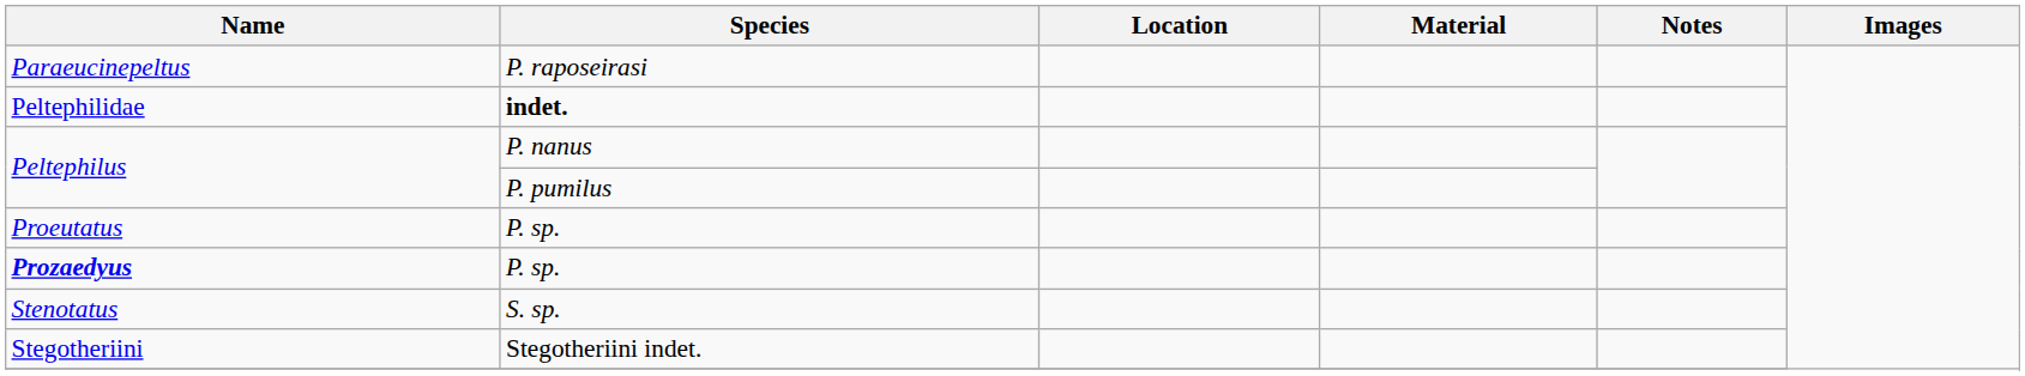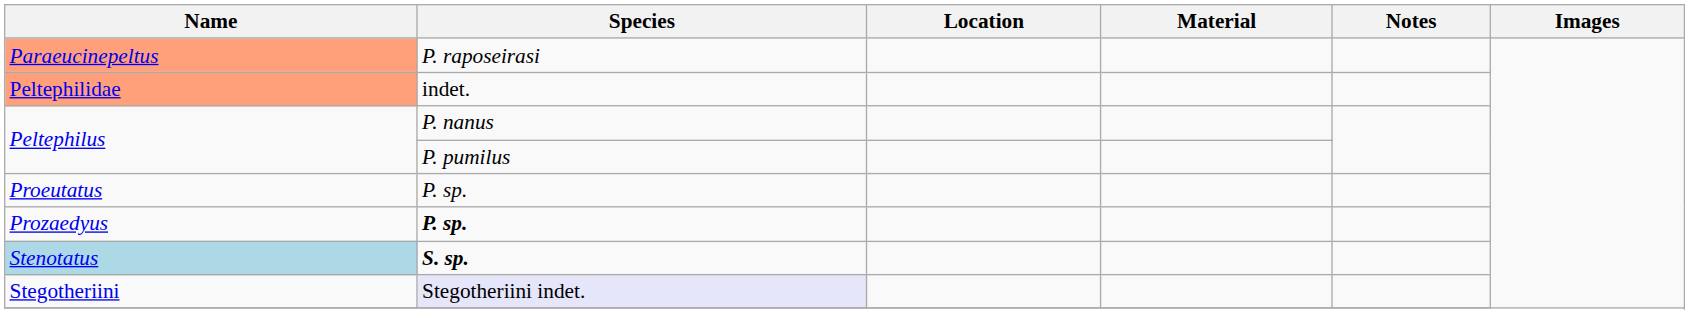Paraeucinepeltus | Name: no background -> lightsalmon background
Peltephilidae | Name: no background -> lightsalmon background
Peltephilidae | Species: bold -> normal
Prozaedyus | Name: bold -> normal
Prozaedyus | Species: normal -> bold
Stenotatus | Name: no background -> lightblue background
Stenotatus | Species: normal -> bold
Stegotheriini | Species: no background -> lavender background
